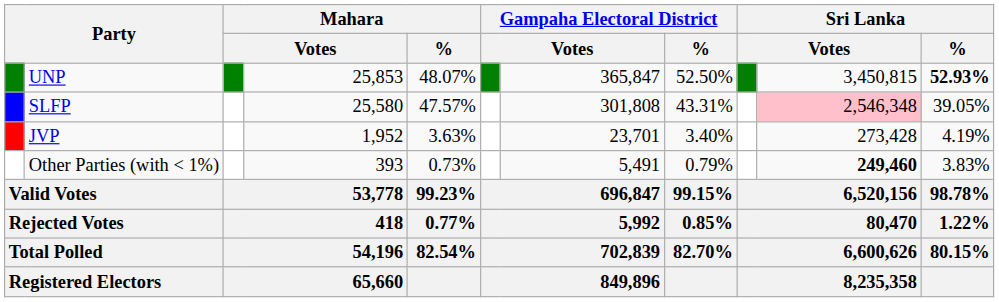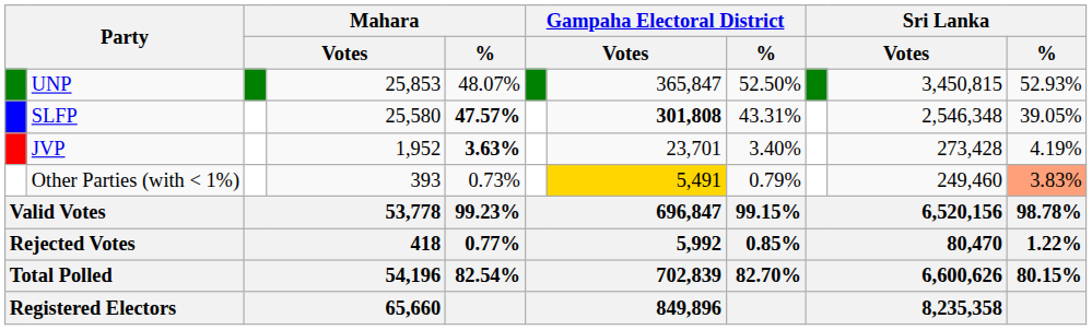UNP | Sri Lanka / %: bold -> normal
SLFP | Mahara / %: normal -> bold
SLFP | column 7: normal -> bold
SLFP | column 10: pink background -> no background
JVP | Mahara / %: normal -> bold
Other Parties (with < 1%) | column 7: no background -> gold background
Other Parties (with < 1%) | column 10: bold -> normal
Other Parties (with < 1%) | Sri Lanka / %: no background -> lightsalmon background
